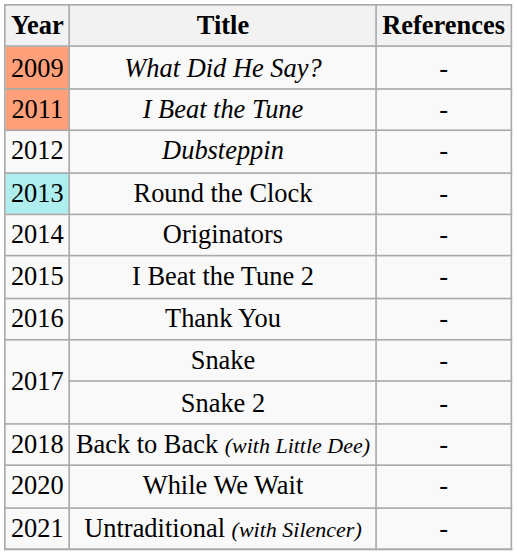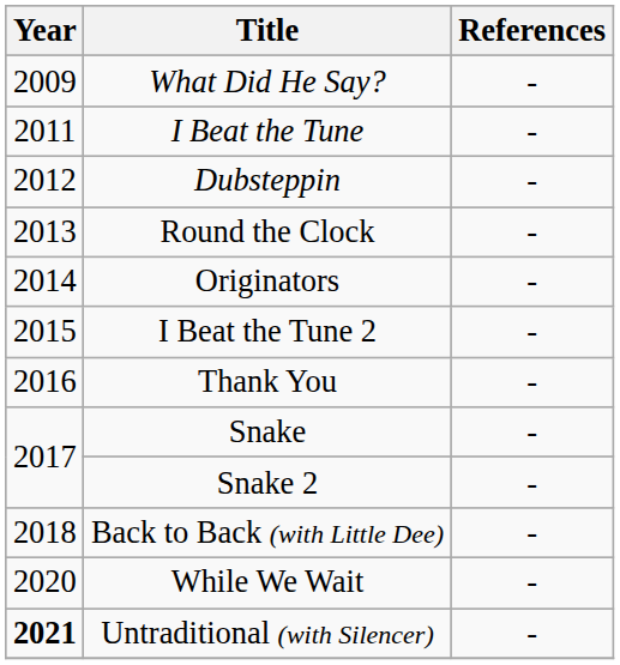What Did He Say? | Year: lightsalmon background -> no background
I Beat the Tune | Year: lightsalmon background -> no background
Round the Clock | Year: paleturquoise background -> no background
Untraditional (with Silencer) | Year: normal -> bold
